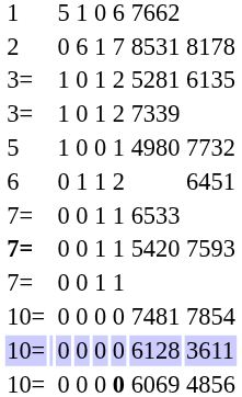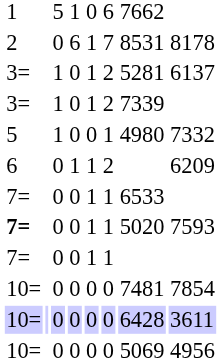row 3 | column 7: 6135 -> 6137
row 5 | column 7: 7732 -> 7332
row 6 | column 7: 6451 -> 6209
row 8 | column 6: 5420 -> 5020
row 11 | column 6: 6128 -> 6428
row 12 | column 5: bold -> normal
row 12 | column 6: 6069 -> 5069
row 12 | column 7: 4856 -> 4956
